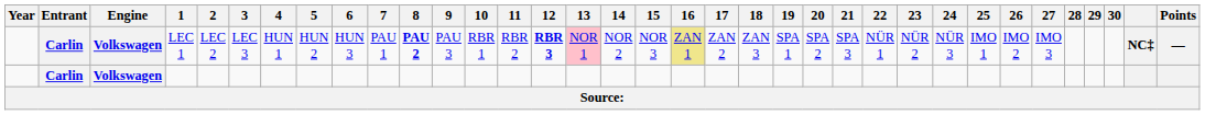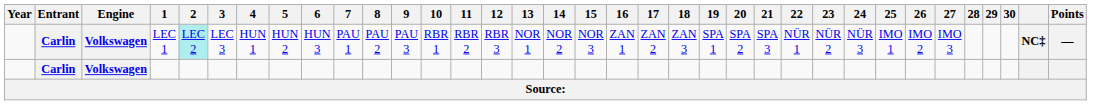LEC 1 | 2: no background -> paleturquoise background
LEC 1 | 8: bold -> normal
LEC 1 | 12: bold -> normal
LEC 1 | 13: pink background -> no background
LEC 1 | 16: khaki background -> no background
